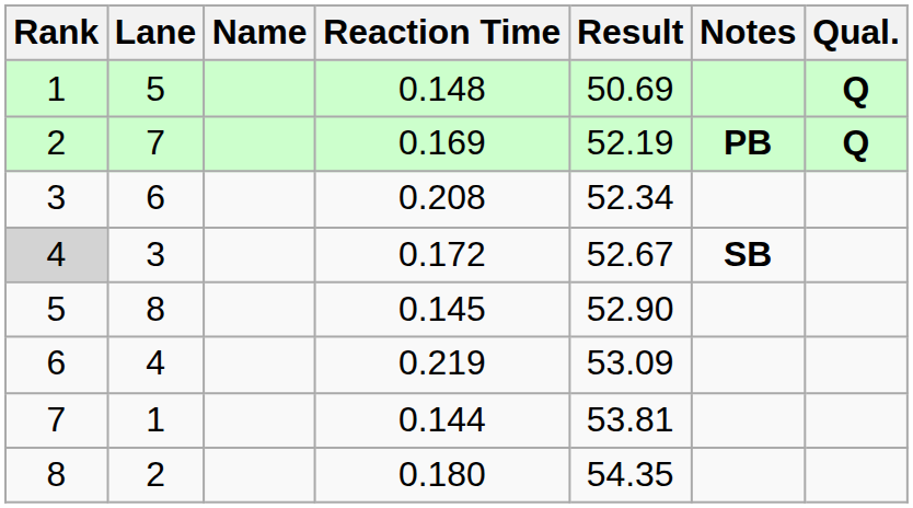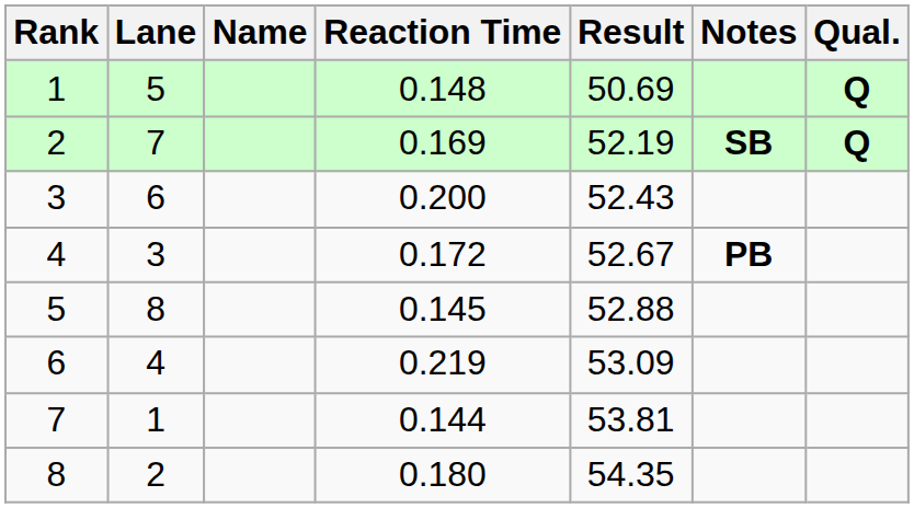row 3 | Notes: PB -> SB
row 4 | Reaction Time: 0.208 -> 0.200
row 4 | Result: 52.34 -> 52.43
row 5 | Rank: lightgrey background -> no background
row 5 | Notes: SB -> PB
row 6 | Result: 52.90 -> 52.88
